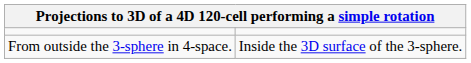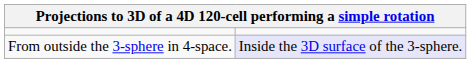From outside the 3-sphere in 4-space. | column 2: no background -> lavender background
